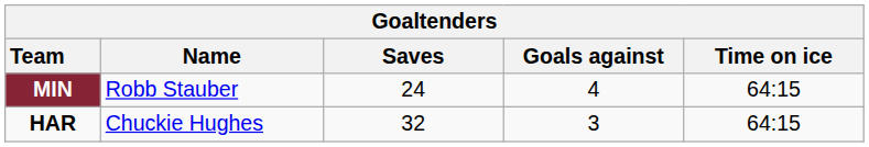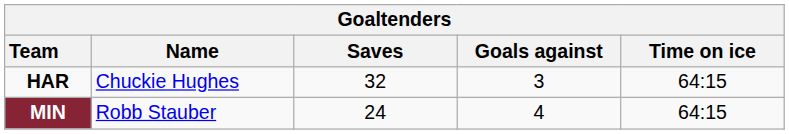rows swapped: HAR <-> MIN
